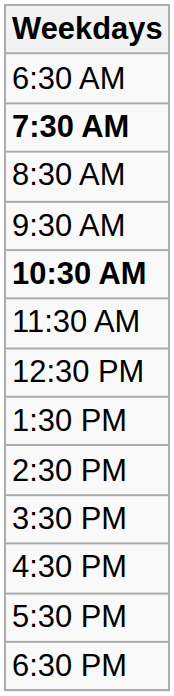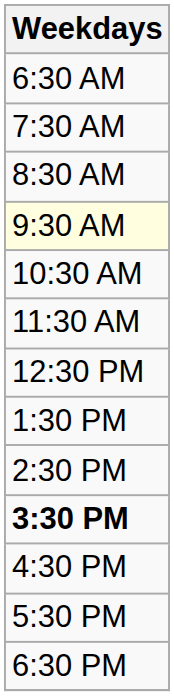row 3 | column 1: bold -> normal
row 5 | column 1: no background -> lightyellow background
row 6 | column 1: bold -> normal
row 11 | column 1: normal -> bold
